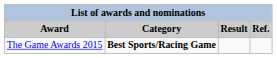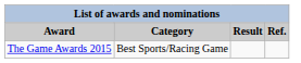The Game Awards 2015 | Category: bold -> normal
